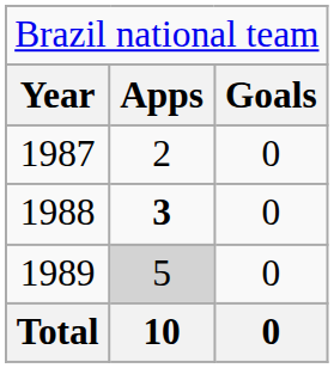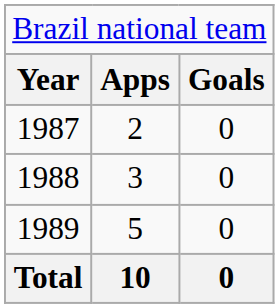1988 | column 2: bold -> normal
1989 | column 2: lightgrey background -> no background
